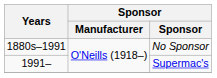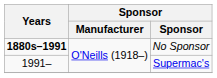No Sponsor | Years: normal -> bold
